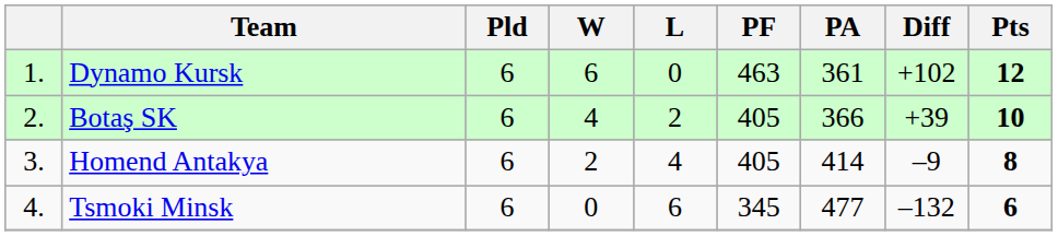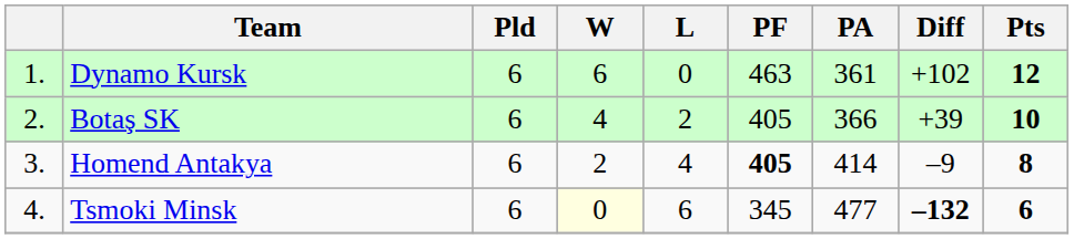Homend Antakya | PF: normal -> bold
Tsmoki Minsk | W: no background -> lightyellow background
Tsmoki Minsk | Diff: normal -> bold
